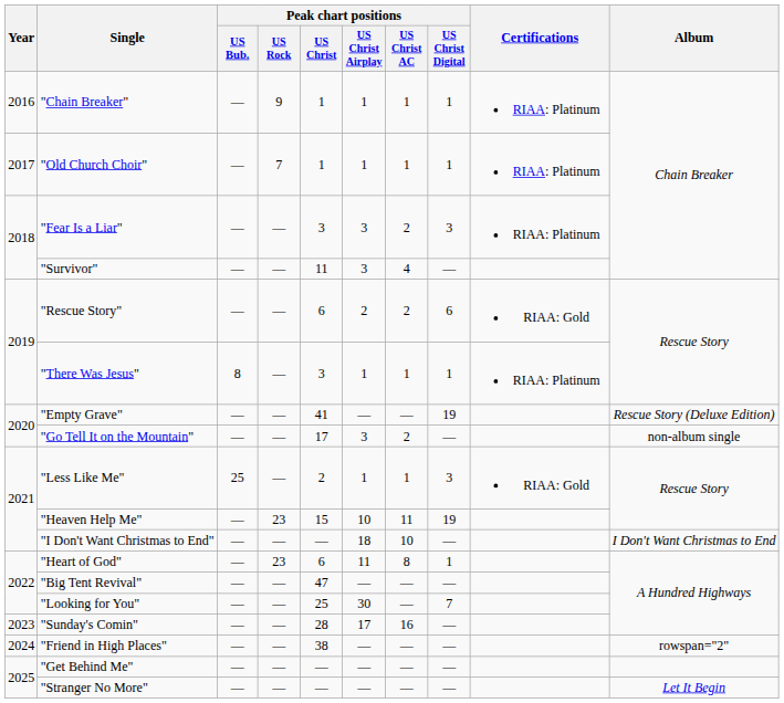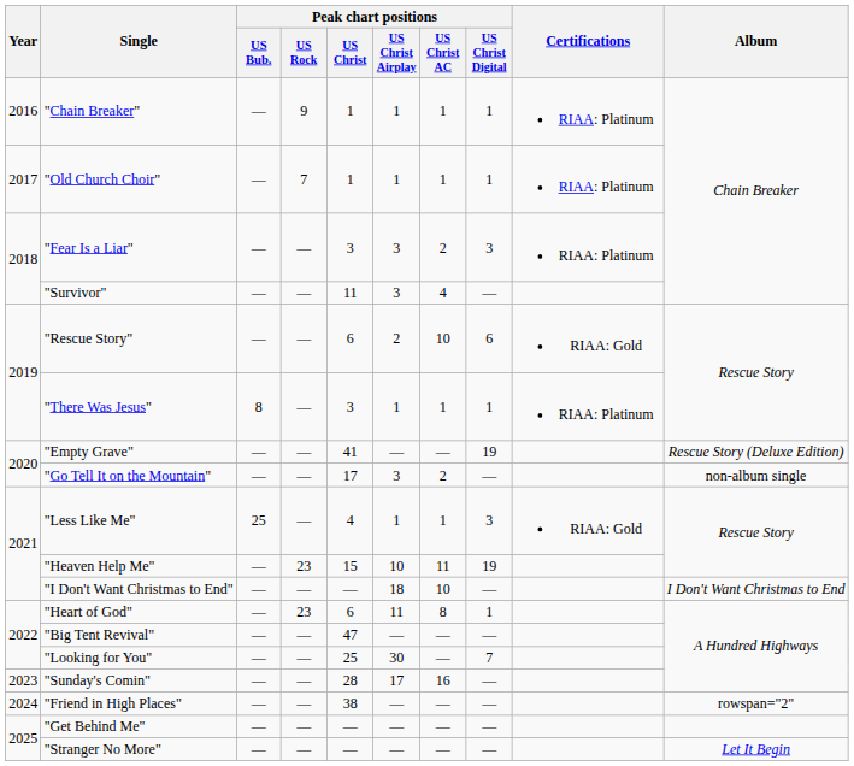"Rescue Story" | Peak chart positions / US Christ AC: 2 -> 10
"Less Like Me" | Peak chart positions / US Christ: 2 -> 4
